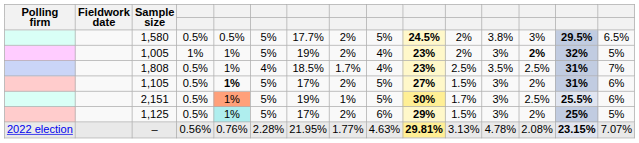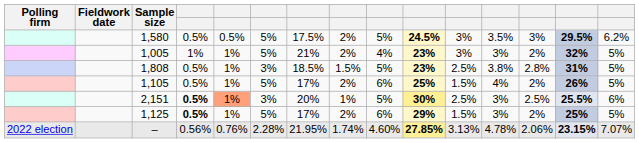1,580 | column 7: 17.7% -> 17.5%
1,580 | column 11: 2% -> 3%
1,580 | column 12: 3.8% -> 3.5%
1,580 | column 15: 6.5% -> 6.2%
1,005 | column 7: 19% -> 21%
1,005 | column 11: 2% -> 3%
1,005 | column 13: bold -> normal
1,808 | column 6: 4% -> 3%
1,808 | column 8: 1.7% -> 1.5%
1,808 | column 9: 4% -> 5%
1,808 | column 12: 3.5% -> 3.8%
1,808 | column 13: 2.5% -> 2.8%
1,808 | column 15: 7% -> 5%
1,105 | column 5: bold -> normal
1,105 | column 9: 5% -> 6%
1,105 | column 10: 27% -> 25%
1,105 | column 12: 3% -> 4%
1,105 | column 14: 31% -> 26%
1,105 | column 15: 6% -> 5%
2,151 | column 4: normal -> bold
2,151 | column 6: 5% -> 3%
2,151 | column 7: 19% -> 20%
2,151 | column 11: 1.7% -> 2.5%
1,125 | column 4: normal -> bold
1,125 | column 5: paleturquoise background -> no background
– | column 8: 1.77% -> 1.74%
– | column 9: 4.63% -> 4.60%
– | column 10: 29.81% -> 27.85%
– | column 13: 2.08% -> 2.06%
